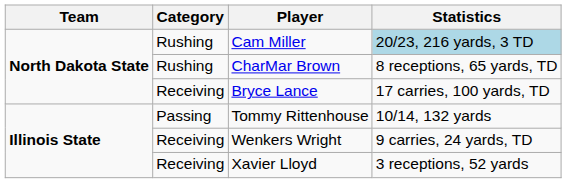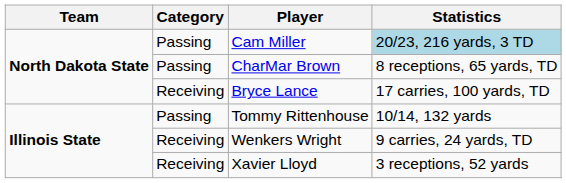Cam Miller | Category: Rushing -> Passing
CharMar Brown | Category: Rushing -> Passing
